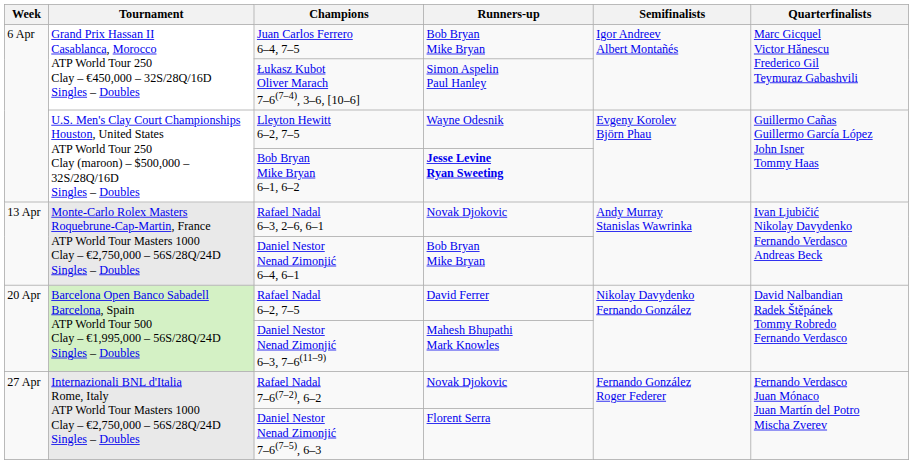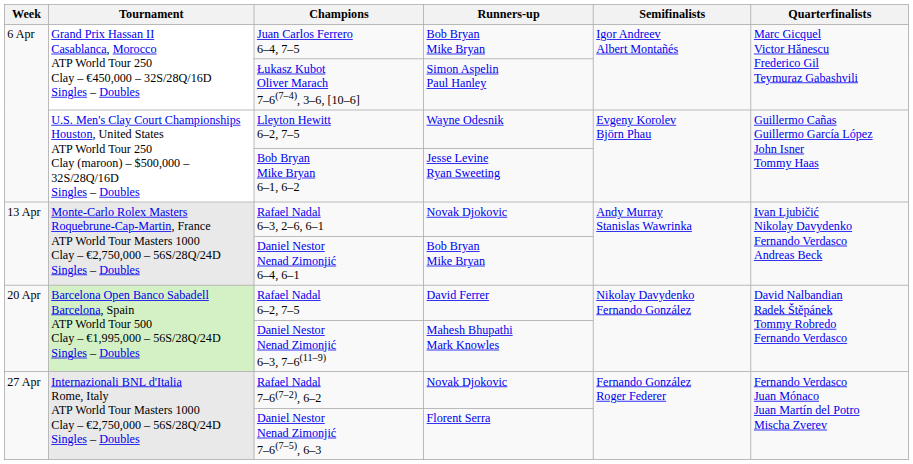Bob Bryan Mike Bryan 6–1, 6–2 | Runners-up: bold -> normal
